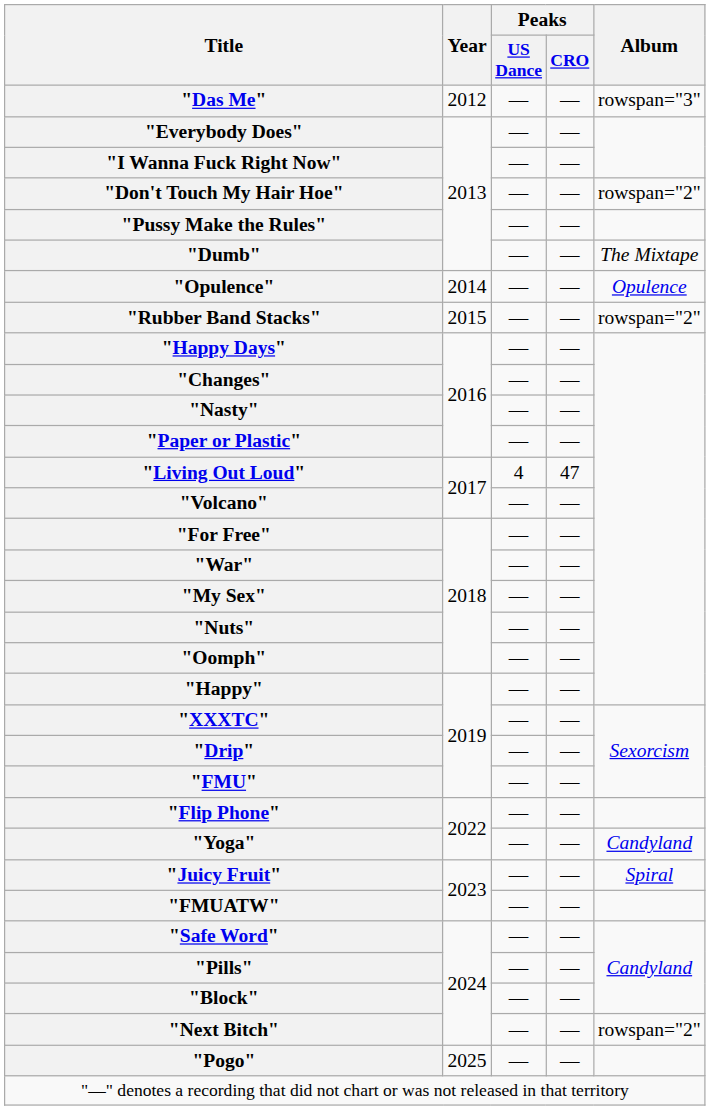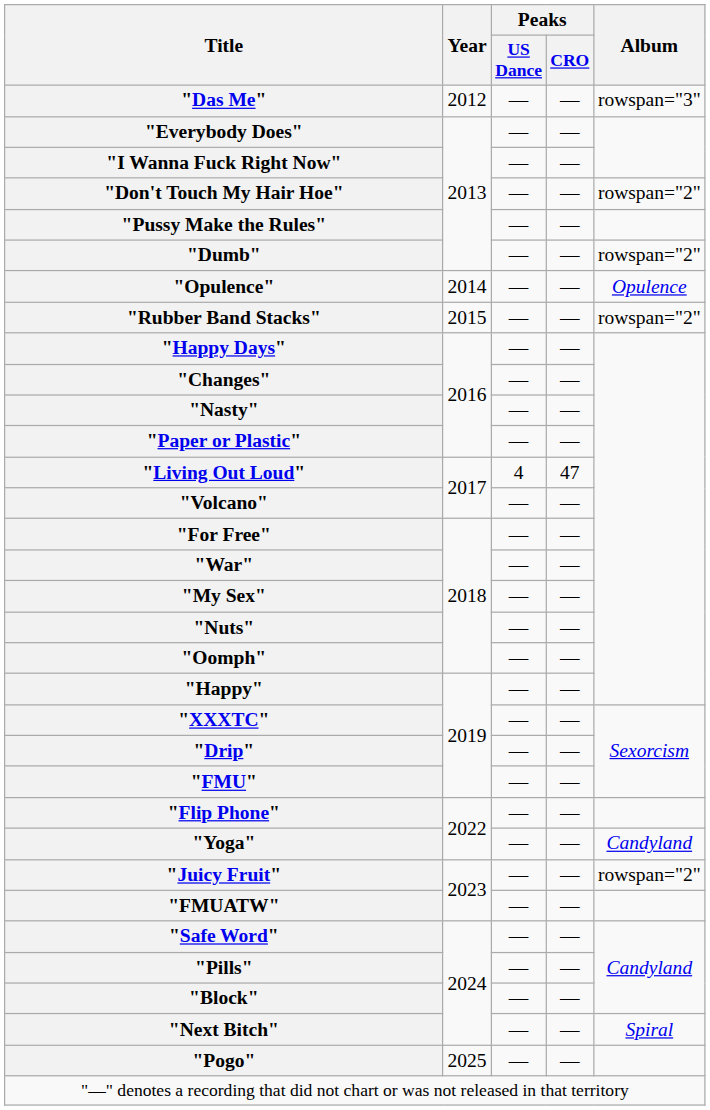"Dumb" | Album: The Mixtape -> rowspan="2"
"Juicy Fruit" | Album: Spiral -> rowspan="2"
"Next Bitch" | Album: rowspan="2" -> Spiral
